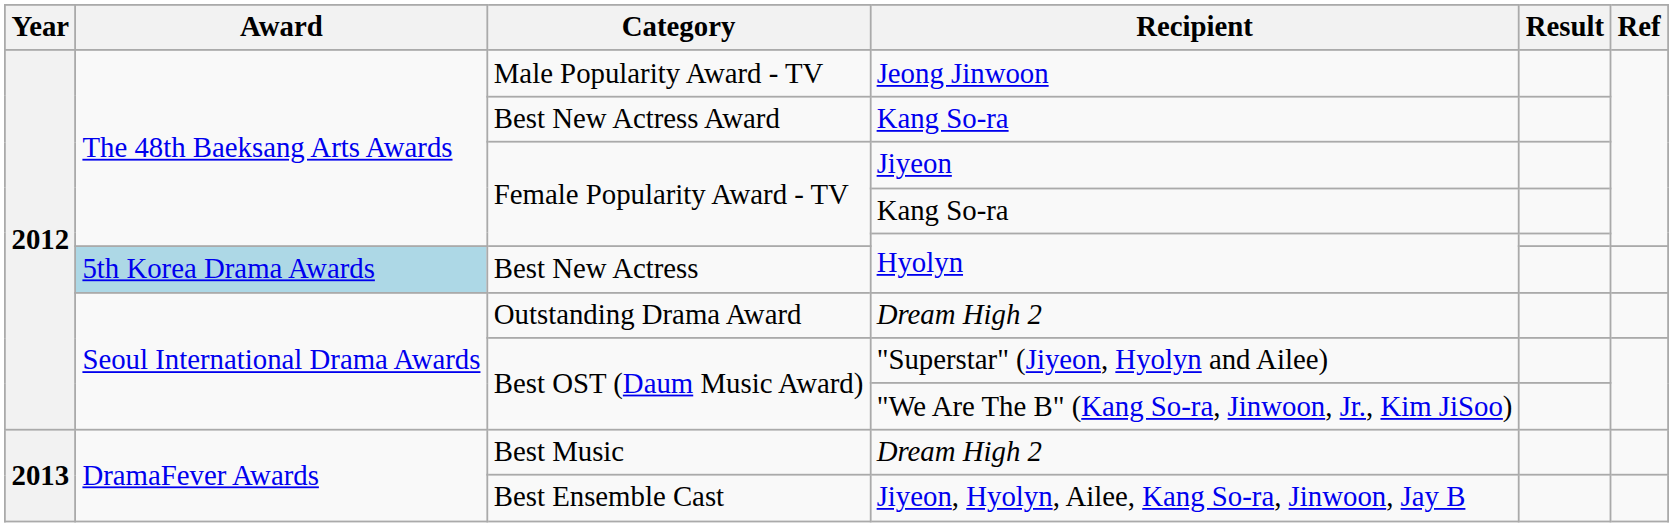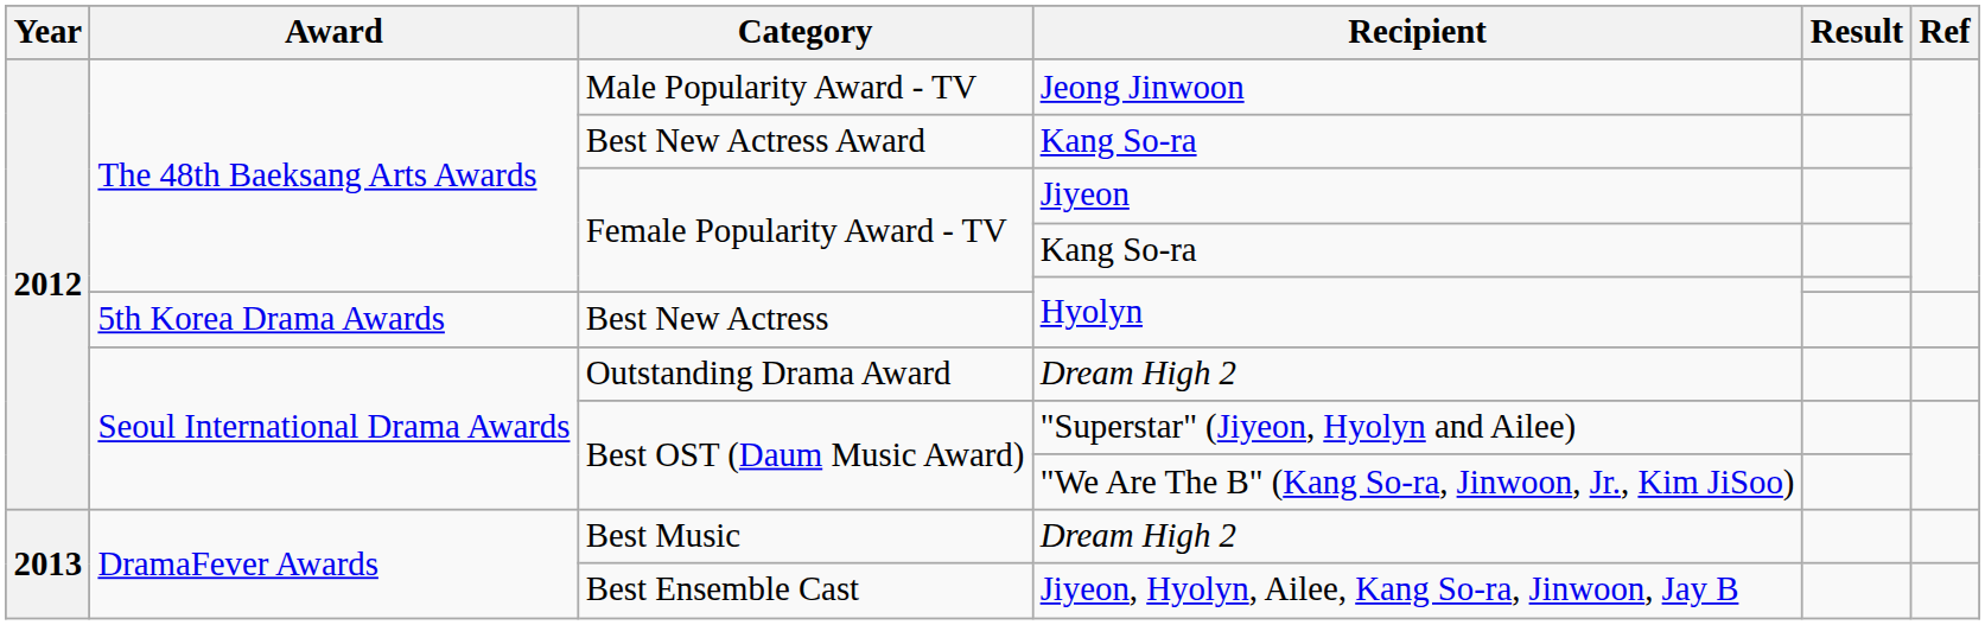Best New Actress | Award: lightblue background -> no background
